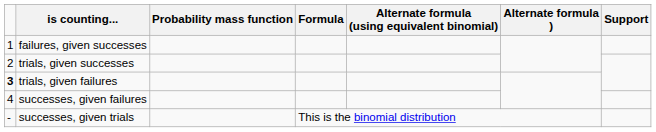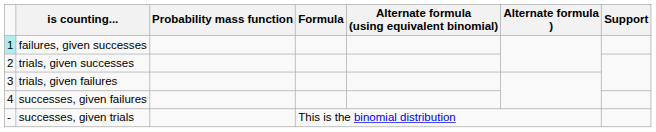failures, given successes | column 1: no background -> paleturquoise background
trials, given failures | column 1: bold -> normal
